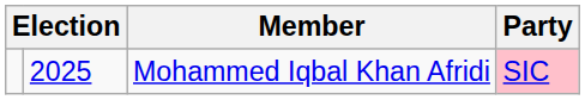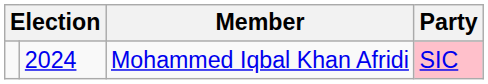Mohammed Iqbal Khan Afridi | column 2: 2025 -> 2024
